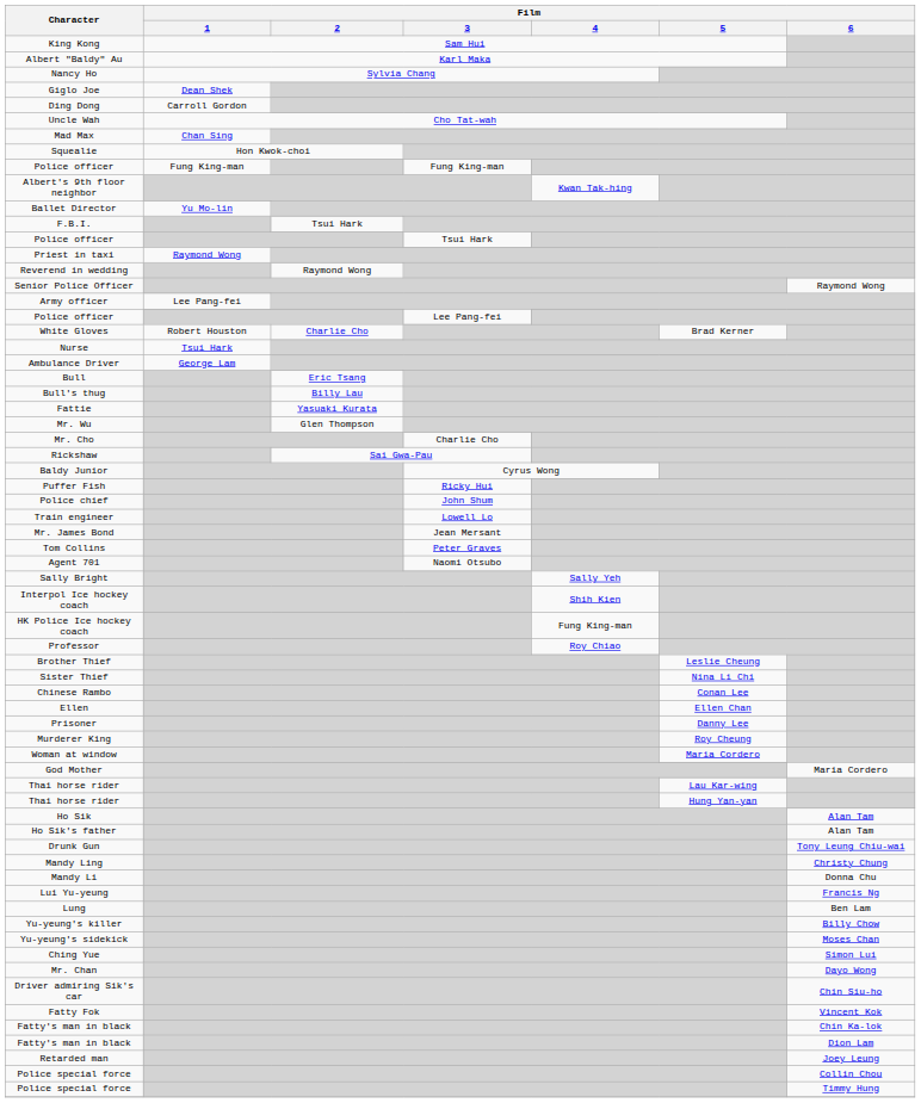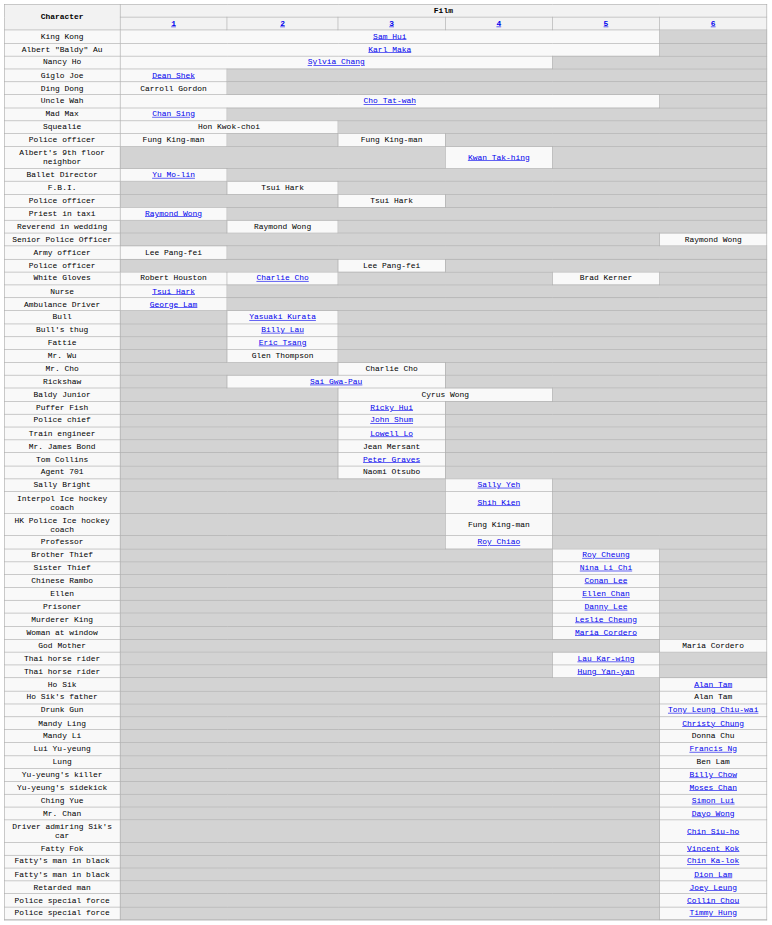Bull | Film / 2: Eric Tsang -> Yasuaki Kurata
Fattie | Film / 2: Yasuaki Kurata -> Eric Tsang
Brother Thief | Film / 5: Leslie Cheung -> Roy Cheung
Murderer King | Film / 5: Roy Cheung -> Leslie Cheung
